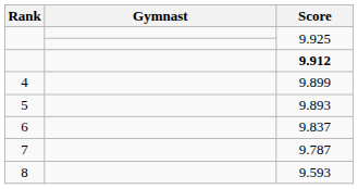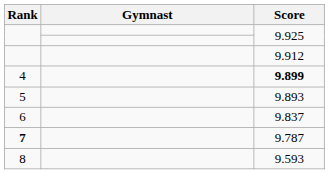9.912 | Score: bold -> normal
9.899 | Score: normal -> bold
9.787 | Rank: normal -> bold
